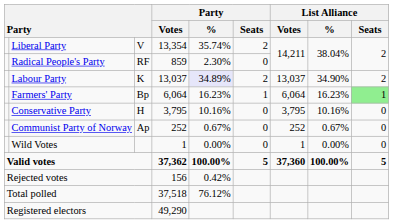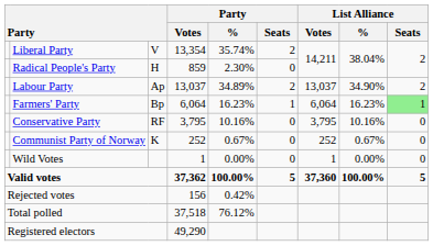Radical People's Party | column 3: RF -> H
Labour Party | column 3: K -> Ap
Labour Party | Party / %: lavender background -> no background
Conservative Party | column 3: H -> RF
Communist Party of Norway | column 3: Ap -> K
